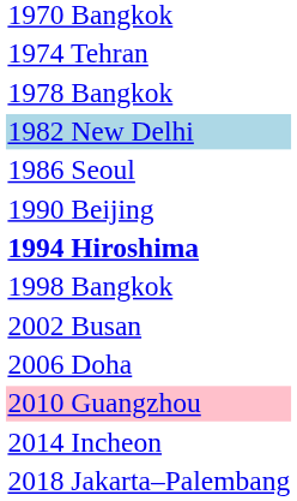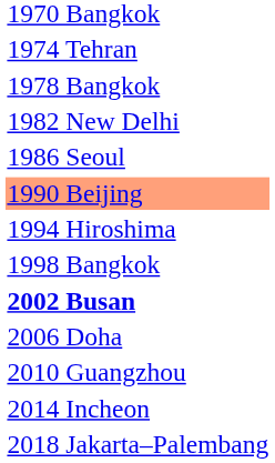1982 New Delhi | column 1: lightblue background -> no background
1990 Beijing | column 1: no background -> lightsalmon background
1994 Hiroshima | column 1: bold -> normal
2002 Busan | column 1: normal -> bold
2010 Guangzhou | column 1: pink background -> no background
